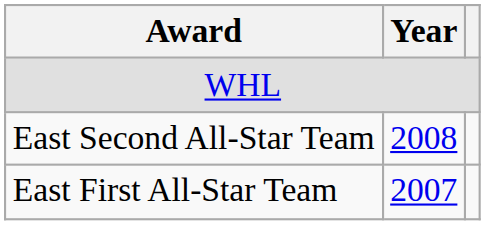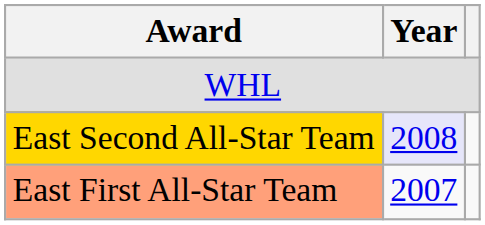East Second All-Star Team | Award: no background -> gold background
East Second All-Star Team | Year: no background -> lavender background
East First All-Star Team | Award: no background -> lightsalmon background
